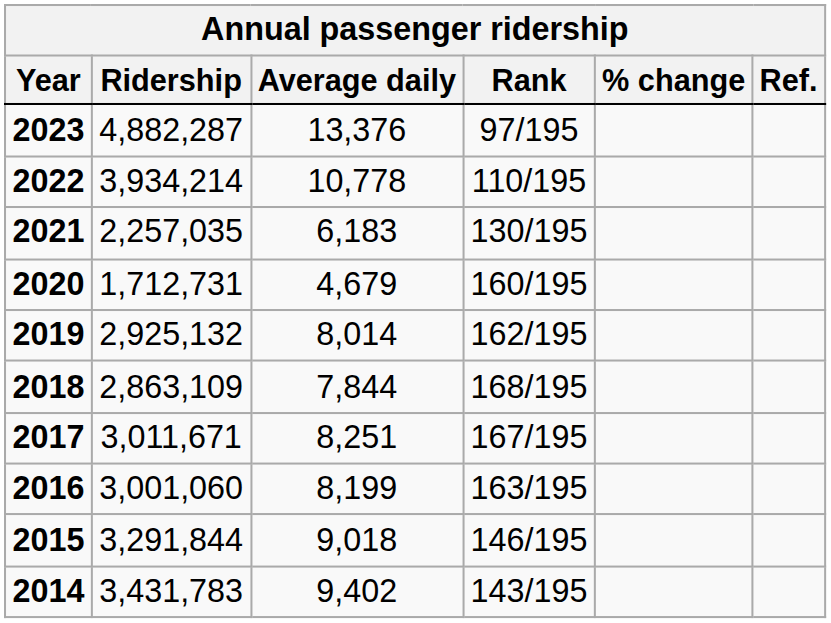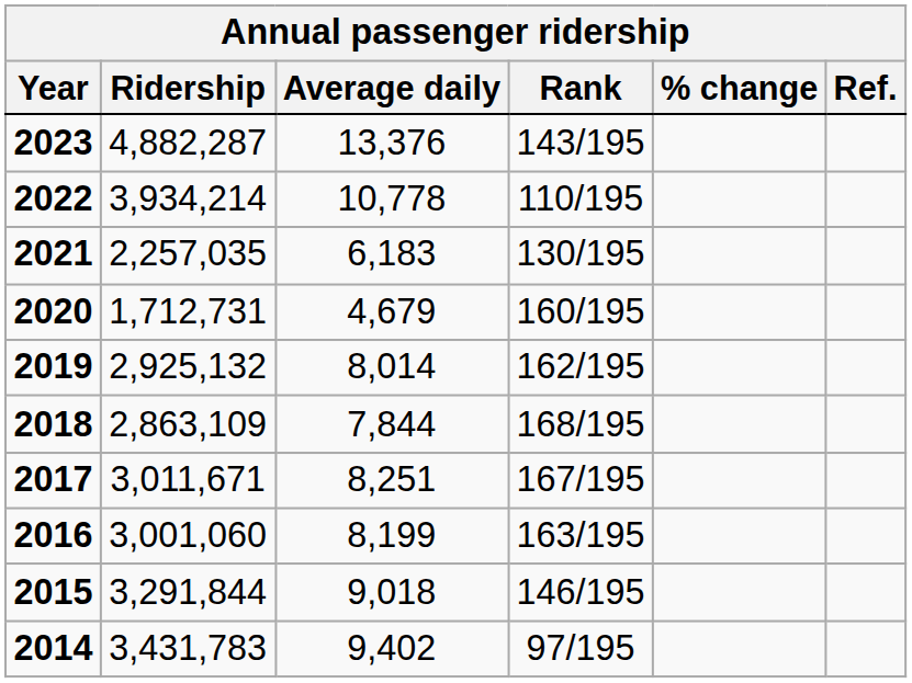2023 | Rank: 97/195 -> 143/195
2014 | Rank: 143/195 -> 97/195
